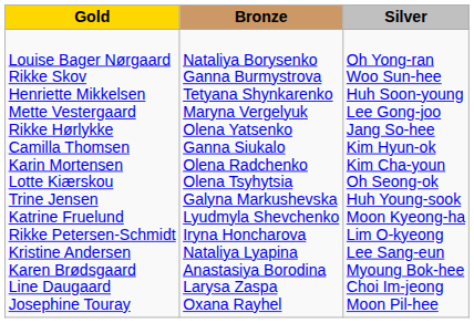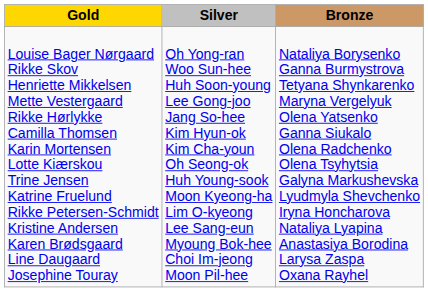columns swapped: Silver <-> Bronze
